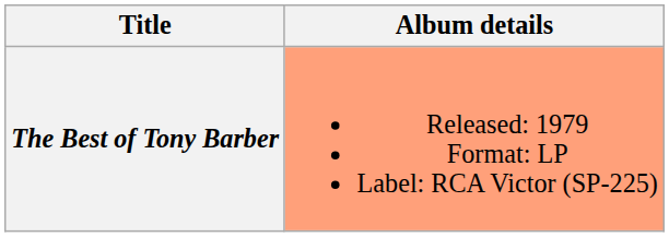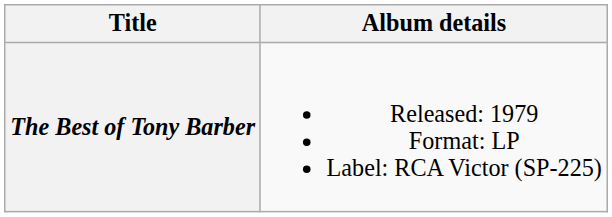The Best of Tony Barber | Album details: lightsalmon background -> no background
